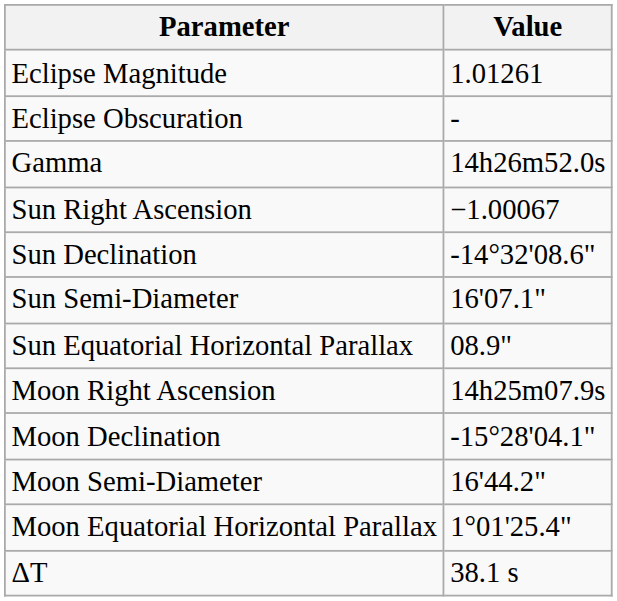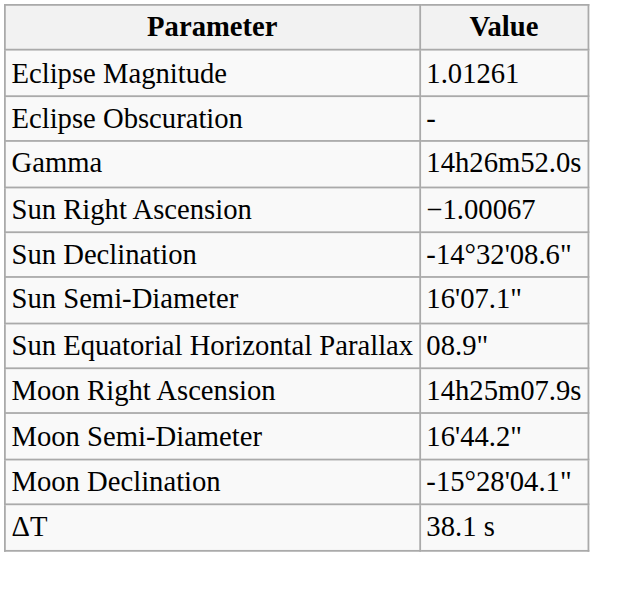rows swapped: Moon Declination <-> Moon Semi-Diameter
- row: Moon Equatorial Horizontal Parallax | 1°01'25.4"
